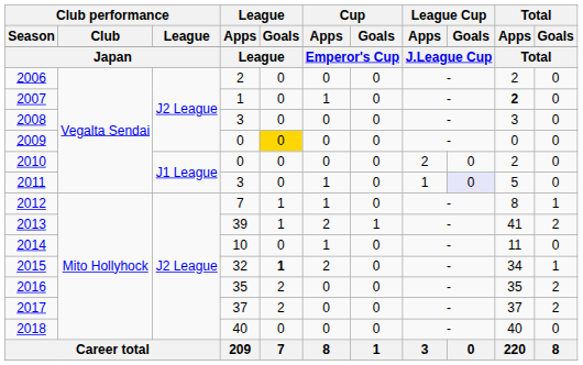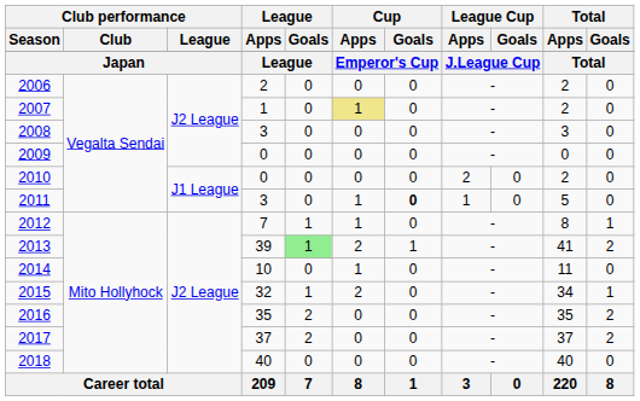2007 | Cup / Apps: no background -> khaki background
2007 | Total / Apps: bold -> normal
2009 | League / Goals: gold background -> no background
2011 | Cup / Goals: normal -> bold
2011 | League Cup / Goals: lavender background -> no background
2013 | League / Goals: no background -> lightgreen background
2015 | League / Goals: bold -> normal
